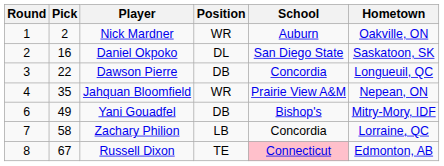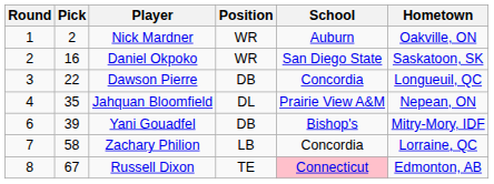Daniel Okpoko | Position: DL -> WR
Jahquan Bloomfield | Position: WR -> DL
Yani Gouadfel | Pick: 49 -> 39
